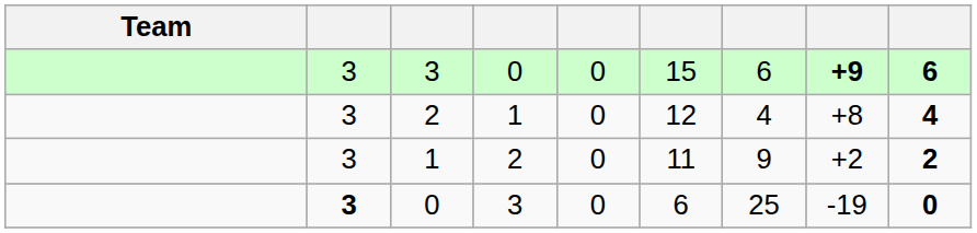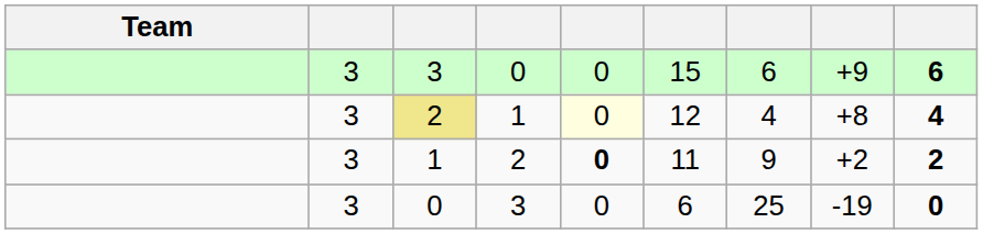row 2 | column 8: bold -> normal
row 3 | column 3: no background -> khaki background
row 3 | column 5: no background -> lightyellow background
row 4 | column 5: normal -> bold
row 5 | column 2: bold -> normal
